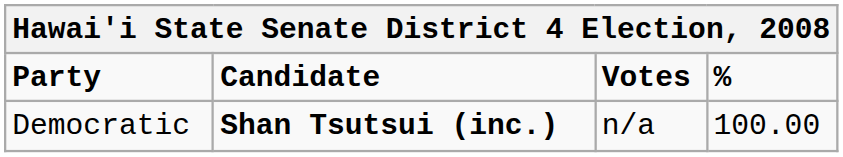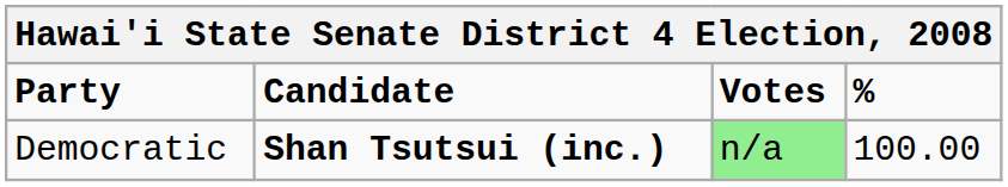Democratic | Votes: no background -> lightgreen background
